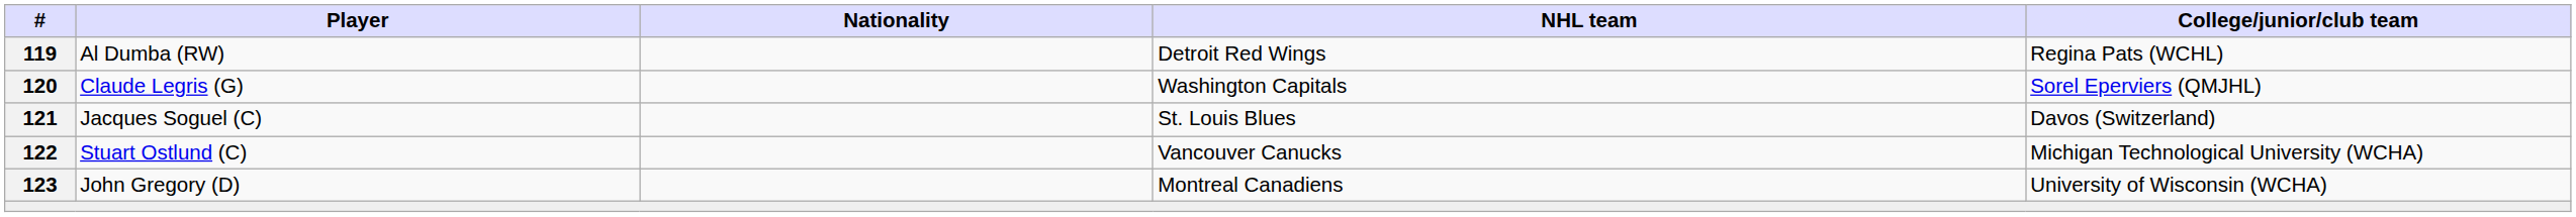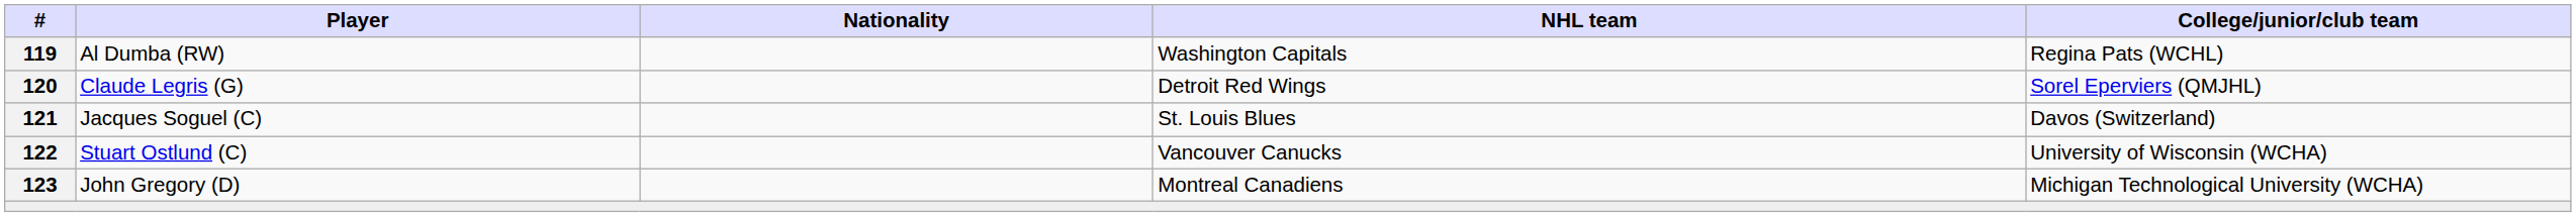Al Dumba (RW) | NHL team: Detroit Red Wings -> Washington Capitals
Claude Legris (G) | NHL team: Washington Capitals -> Detroit Red Wings
Stuart Ostlund (C) | College/junior/club team: Michigan Technological University (WCHA) -> University of Wisconsin (WCHA)
John Gregory (D) | College/junior/club team: University of Wisconsin (WCHA) -> Michigan Technological University (WCHA)
